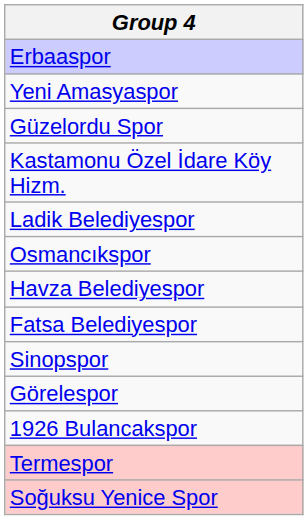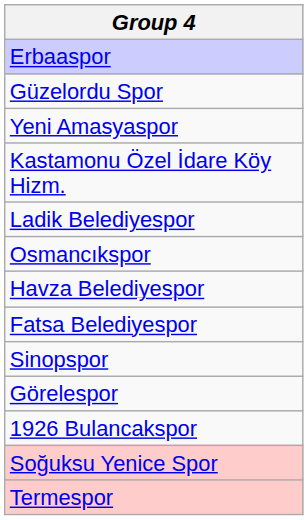row 3 | column 1: Yeni Amasyaspor -> Güzelordu Spor
row 4 | column 1: Güzelordu Spor -> Yeni Amasyaspor
row 13 | column 1: Termespor -> Soğuksu Yenice Spor
row 14 | column 1: Soğuksu Yenice Spor -> Termespor
